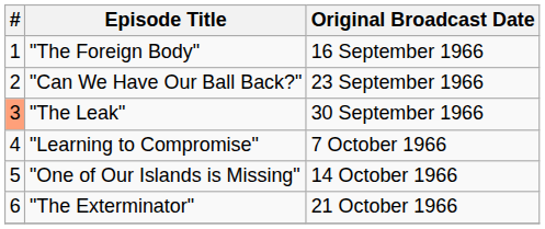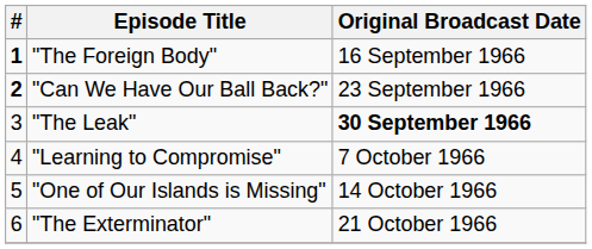"The Foreign Body" | #: normal -> bold
"Can We Have Our Ball Back?" | #: normal -> bold
"The Leak" | #: lightsalmon background -> no background
"The Leak" | Original Broadcast Date: normal -> bold
